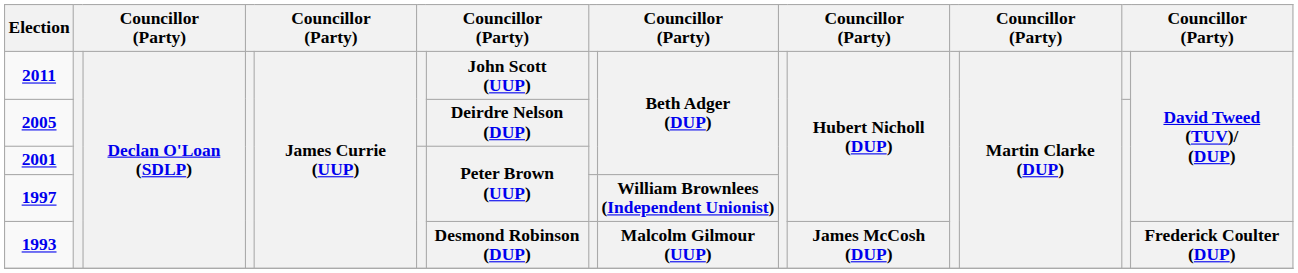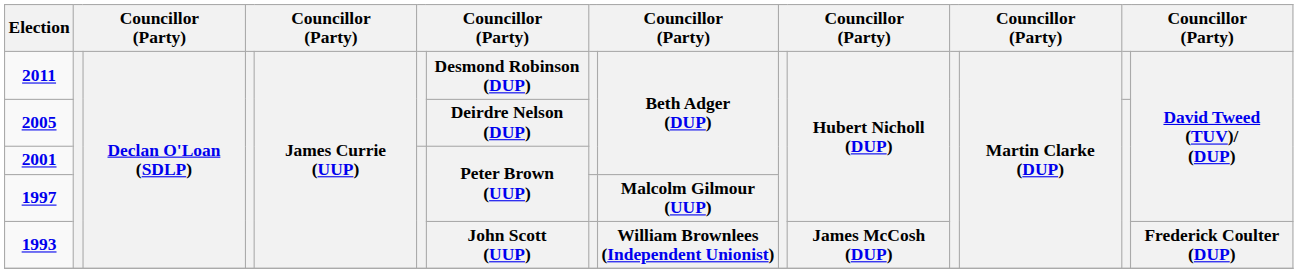2011 | column 7: John Scott (UUP) -> Desmond Robinson (DUP)
1997 | column 9: William Brownlees (Independent Unionist) -> Malcolm Gilmour (UUP)
1993 | column 7: Desmond Robinson (DUP) -> John Scott (UUP)
1993 | column 9: Malcolm Gilmour (UUP) -> William Brownlees (Independent Unionist)
